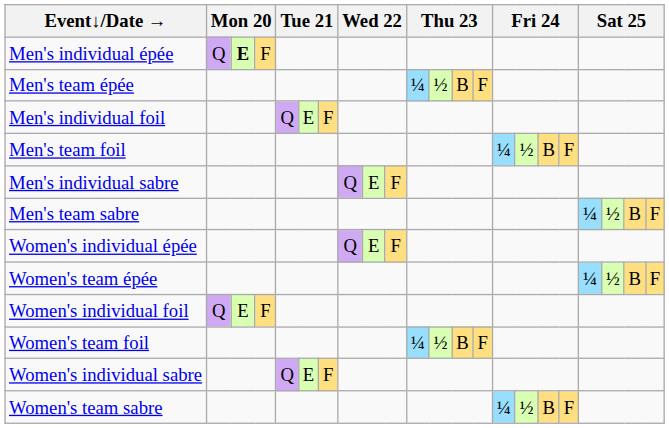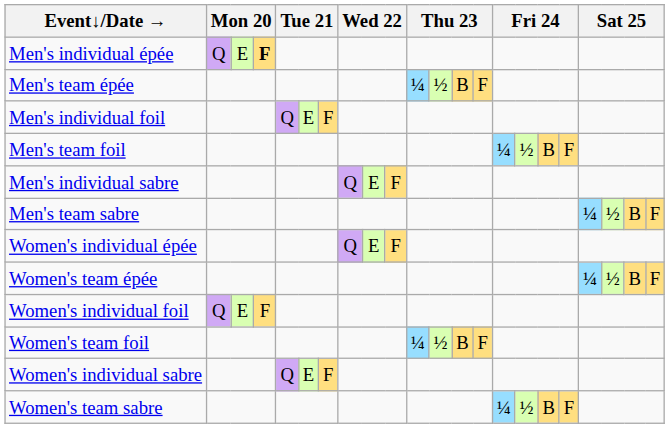Men's individual épée | column 3: bold -> normal
Men's individual épée | column 4: normal -> bold
